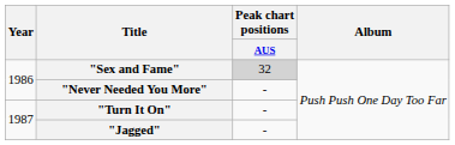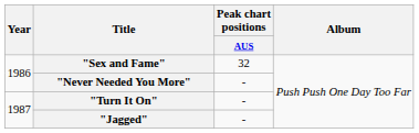"Sex and Fame" | Peak chart positions / AUS: lightgrey background -> no background
